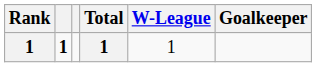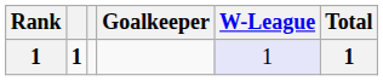columns swapped: Goalkeeper <-> Total
row 2 | W-League: no background -> lavender background
